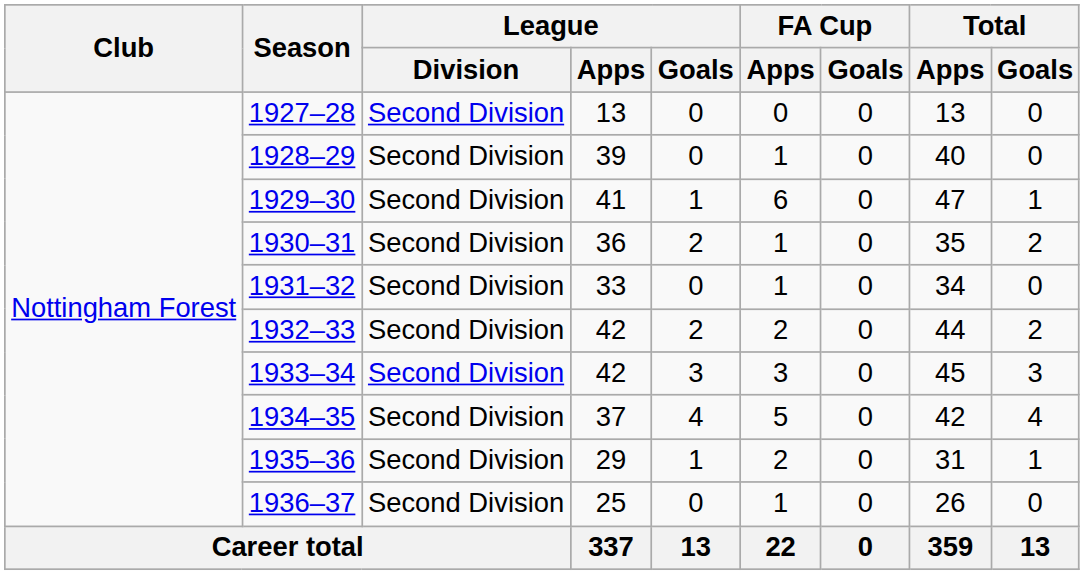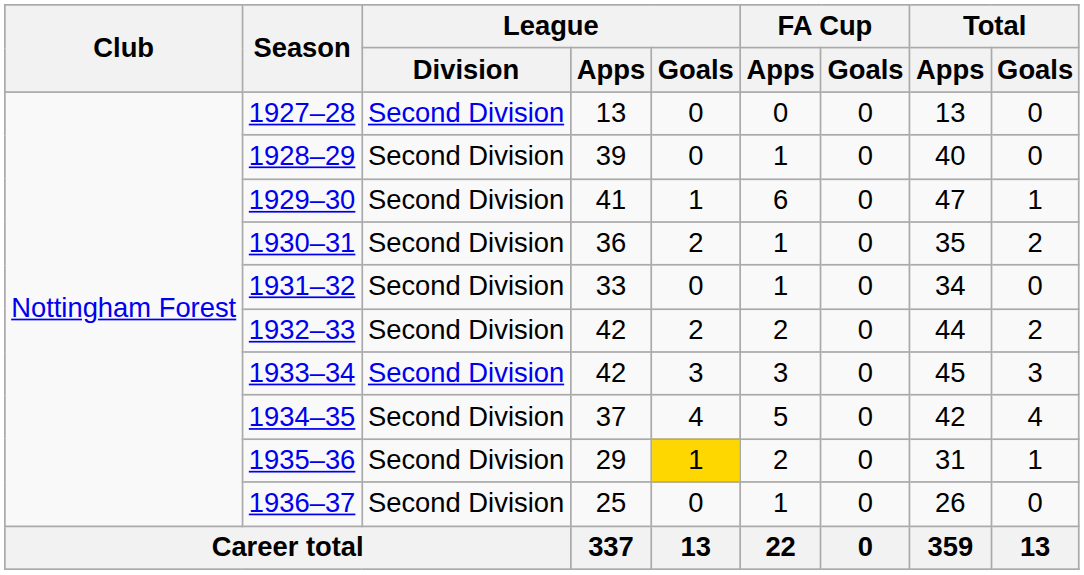1935–36 | League / Goals: no background -> gold background
